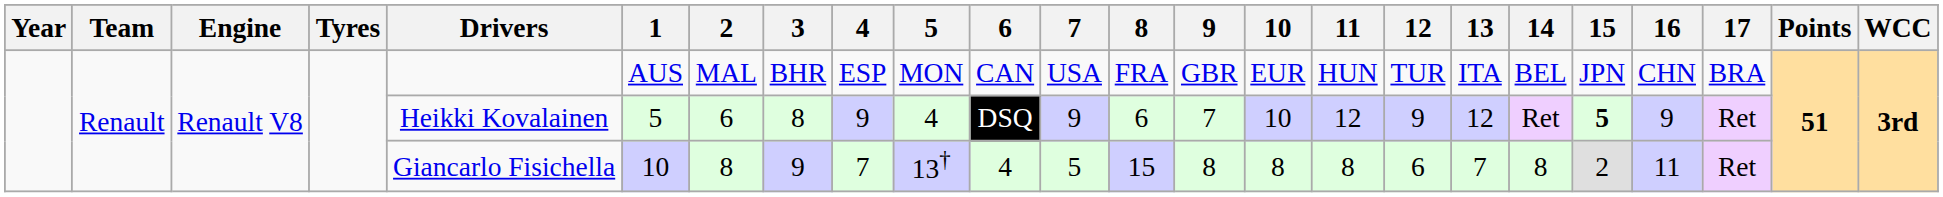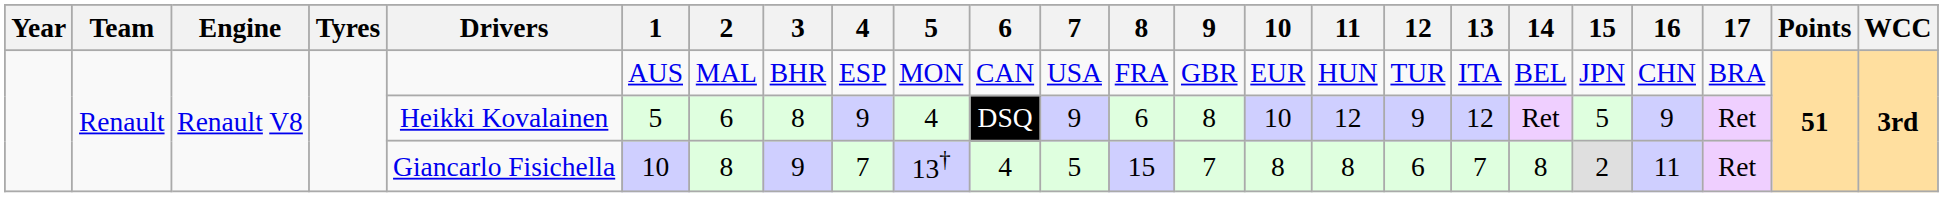row 3 | 9: 7 -> 8
row 3 | 15: bold -> normal
row 4 | 9: 8 -> 7
